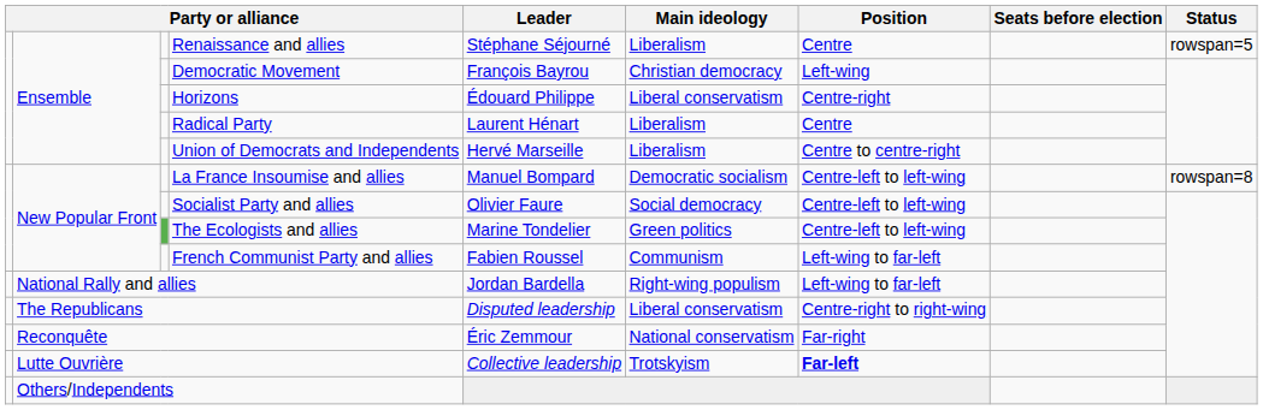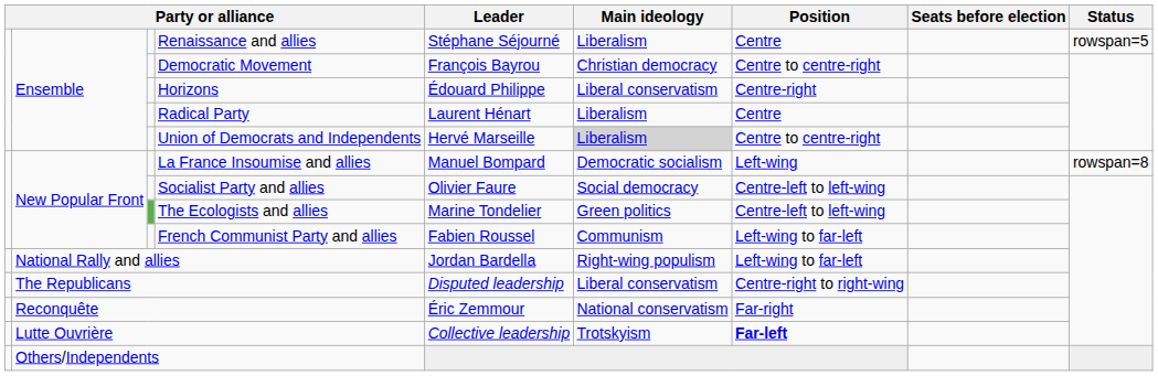Democratic Movement | Position: Left-wing -> Centre to centre-right
Union of Democrats and Independents | Main ideology: no background -> lightgrey background
La France Insoumise and allies | Position: Centre-left to left-wing -> Left-wing
